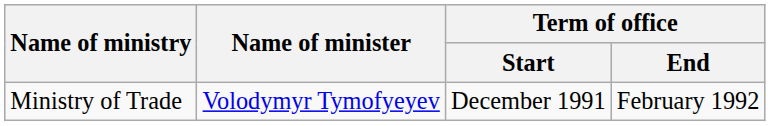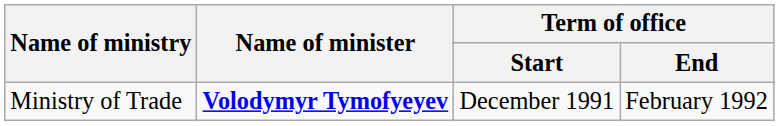Ministry of Trade | Name of minister: normal -> bold
